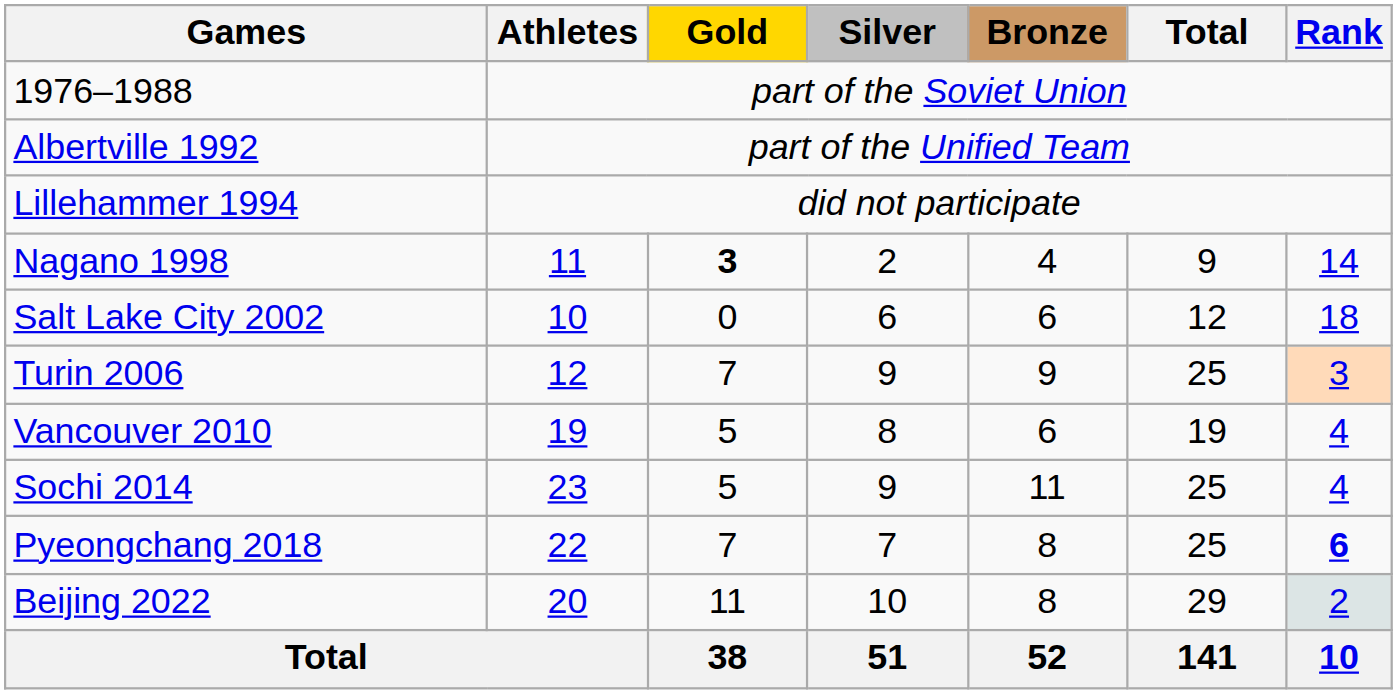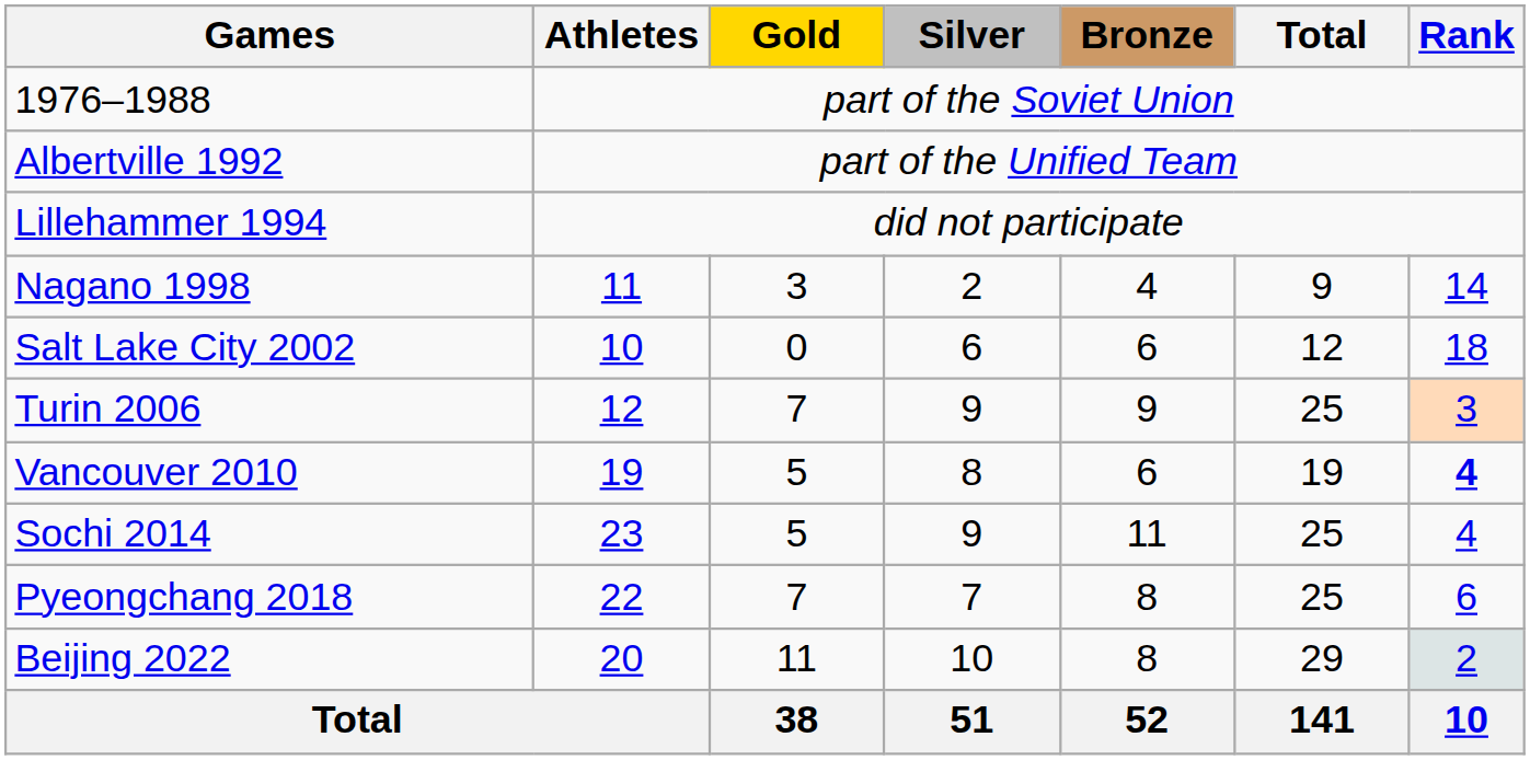Nagano 1998 | Gold: bold -> normal
Vancouver 2010 | Rank: normal -> bold
Pyeongchang 2018 | Rank: bold -> normal
